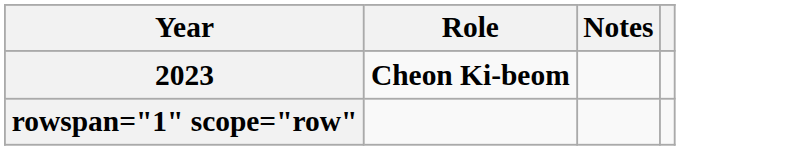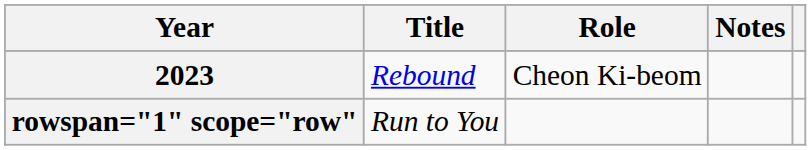+ column: Title | Rebound | Run to You
2023 | Role: bold -> normal
